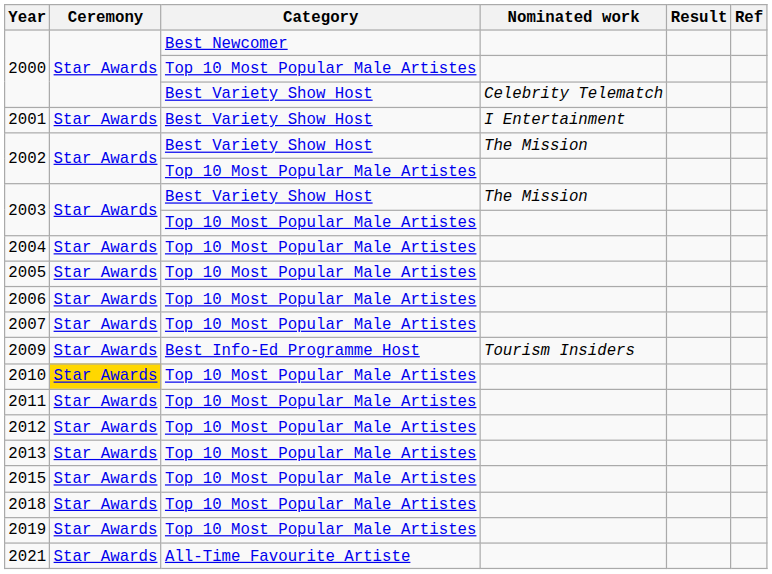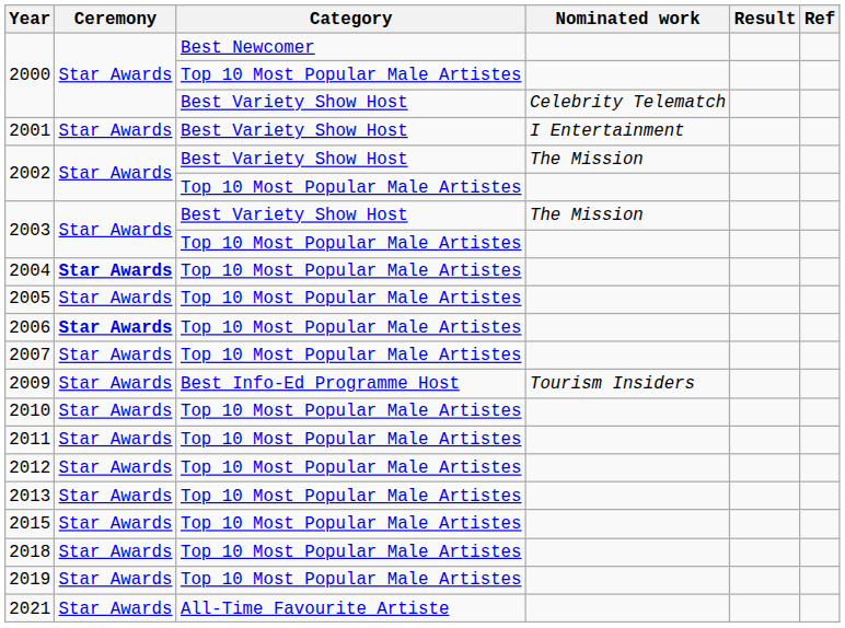2004 | Ceremony: normal -> bold
2006 | Ceremony: normal -> bold
2010 | Ceremony: gold background -> no background
